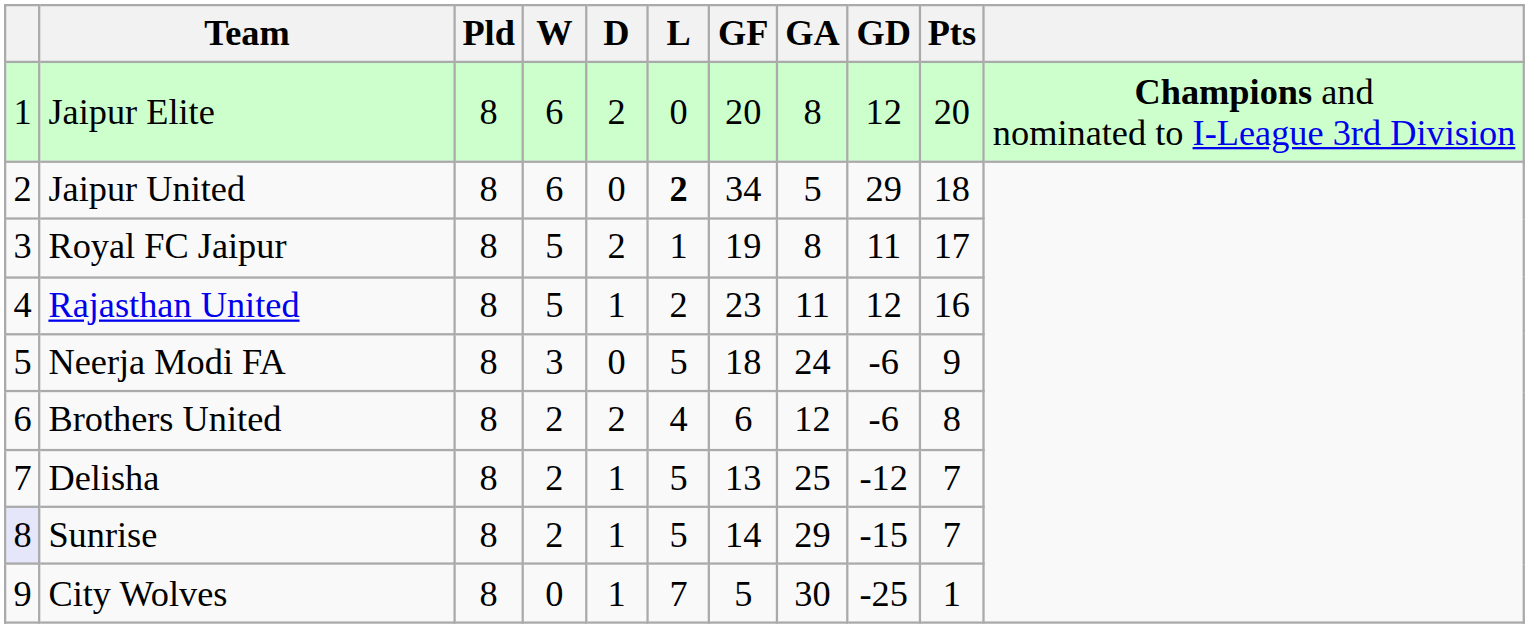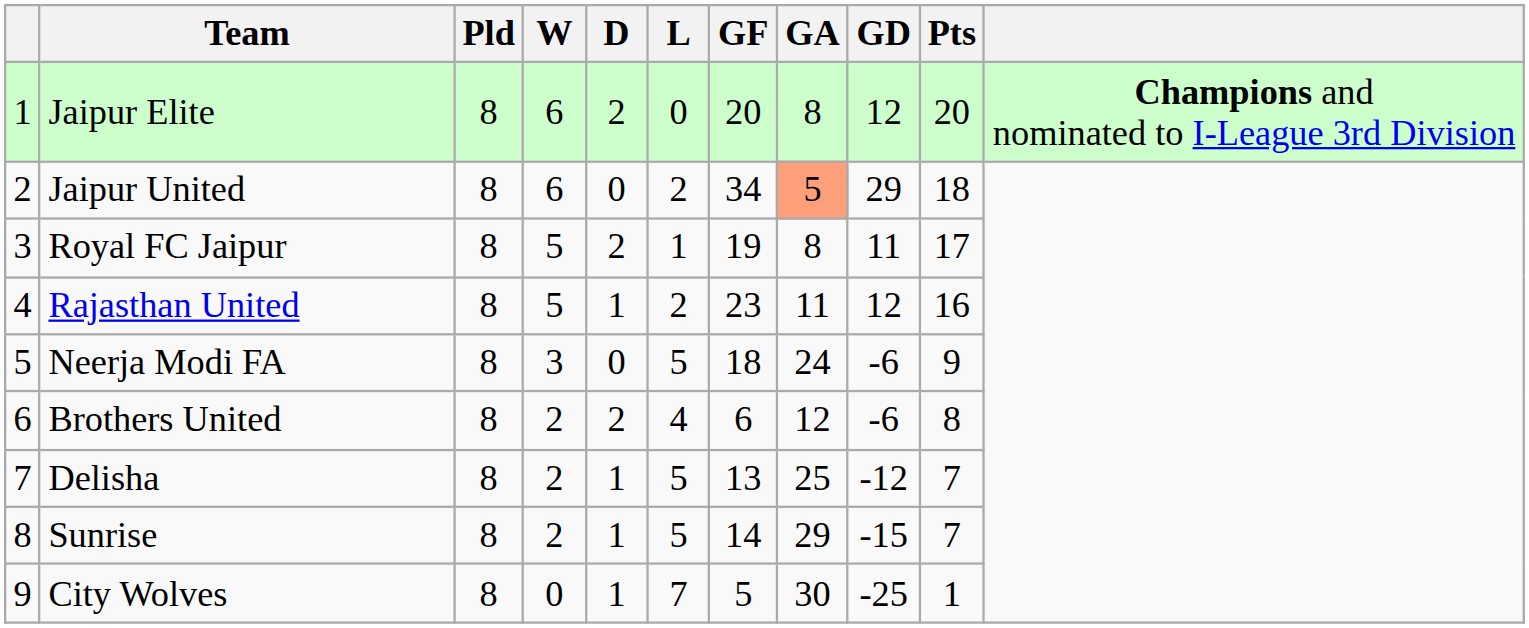Jaipur United | L: bold -> normal
Jaipur United | GA: no background -> lightsalmon background
Sunrise | column 1: lavender background -> no background
